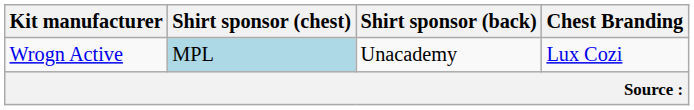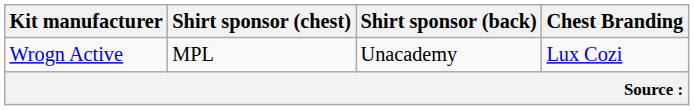Wrogn Active | Shirt sponsor (chest): lightblue background -> no background
